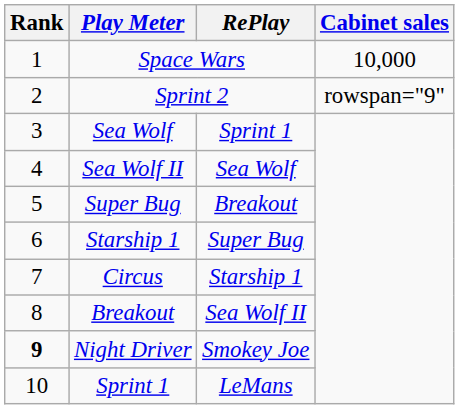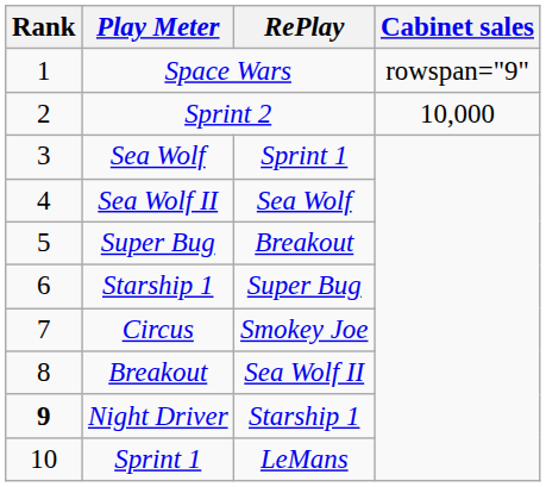Space Wars | Cabinet sales: 10,000 -> rowspan="9"
Sprint 2 | Cabinet sales: rowspan="9" -> 10,000
Circus | RePlay: Starship 1 -> Smokey Joe
Night Driver | RePlay: Smokey Joe -> Starship 1
